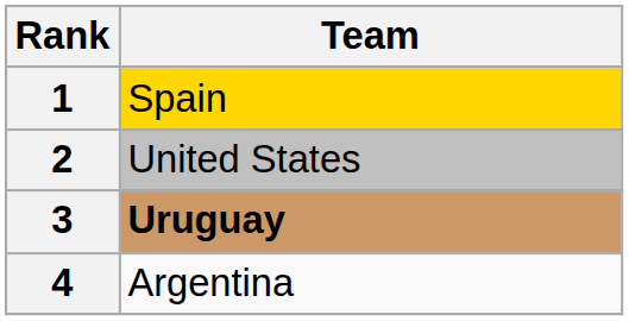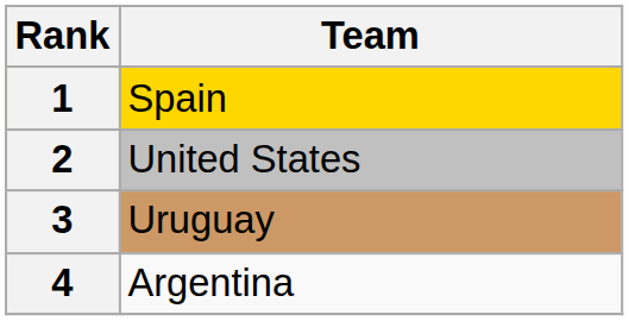3 | Team: bold -> normal
